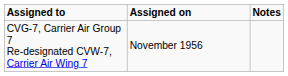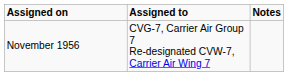columns swapped: Assigned to <-> Assigned on
